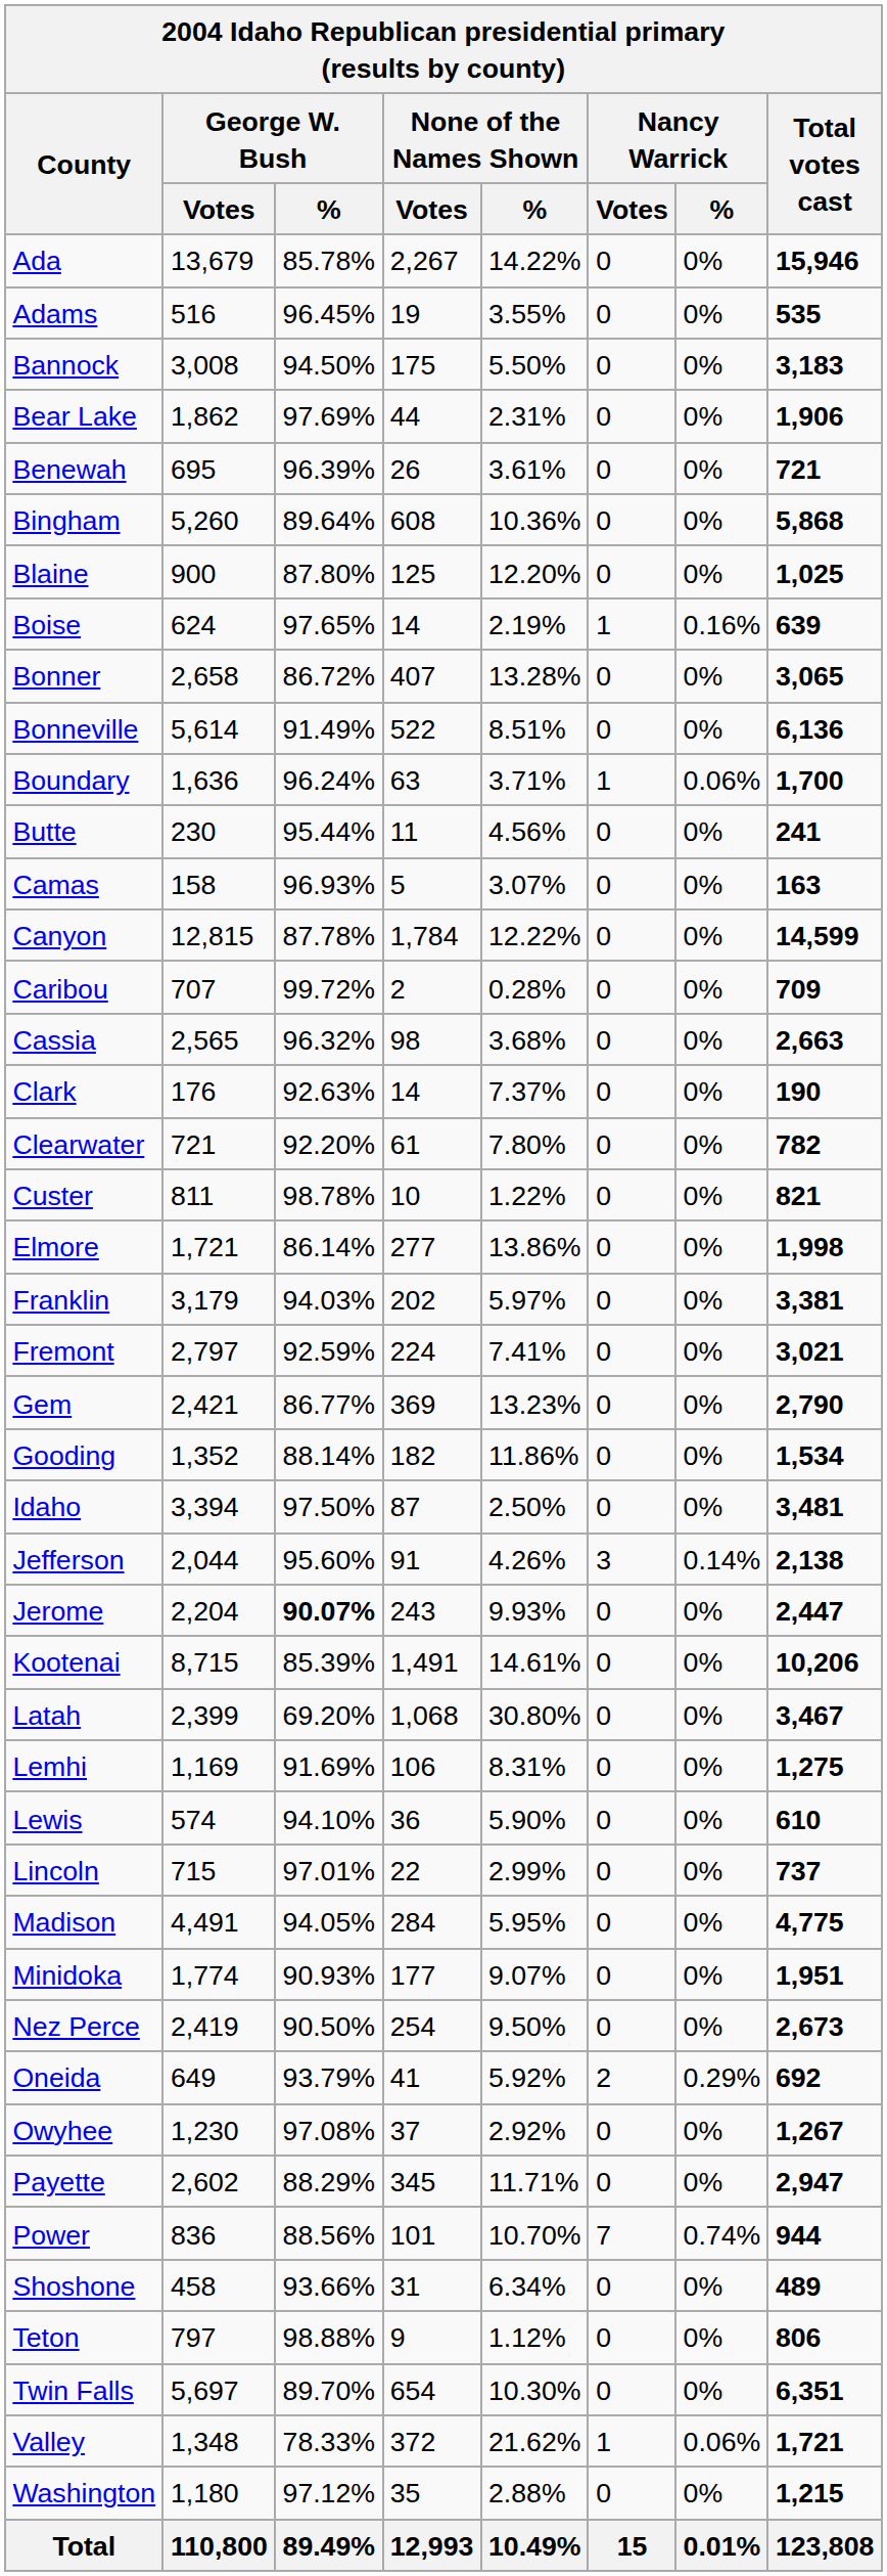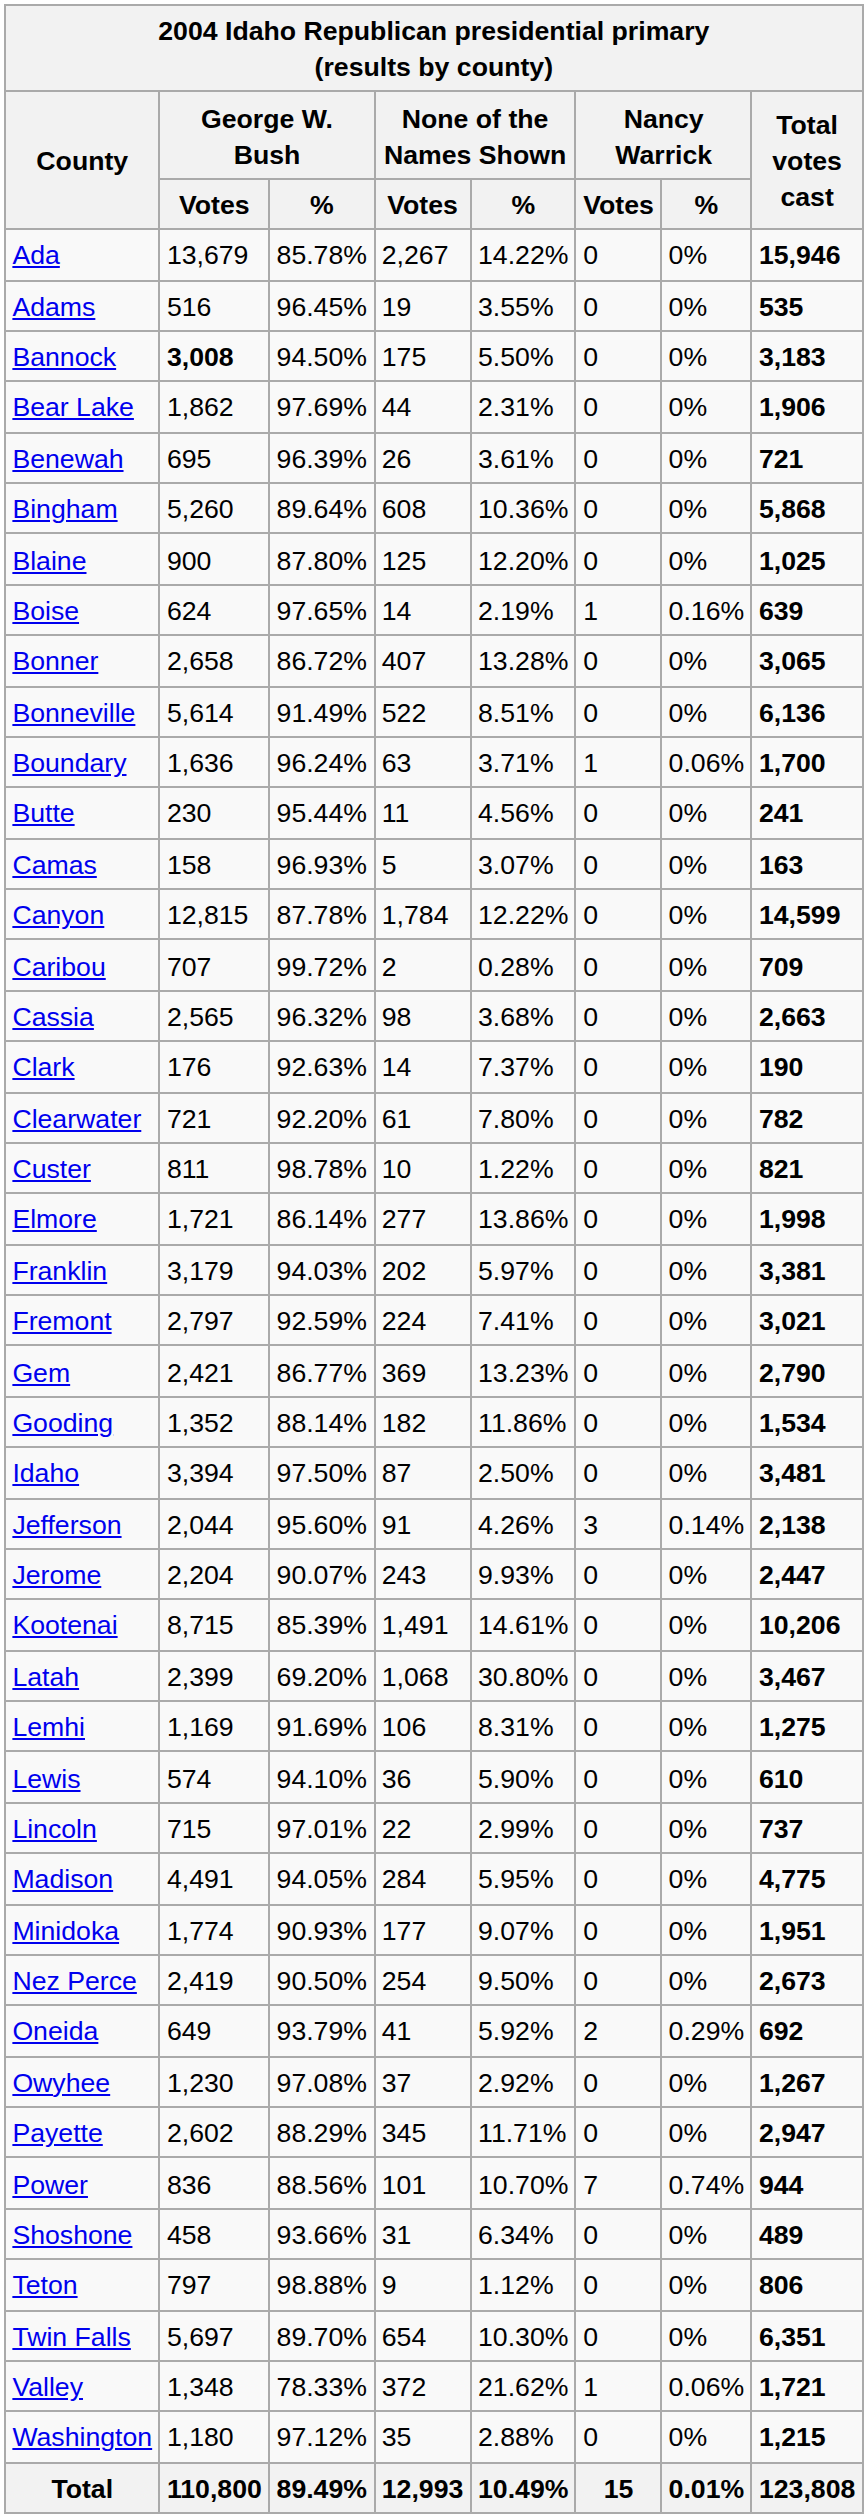Bannock | George W. Bush / Votes: normal -> bold
Jerome | George W. Bush / %: bold -> normal
